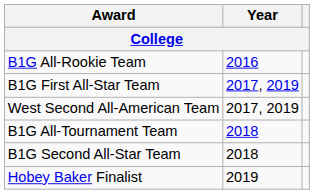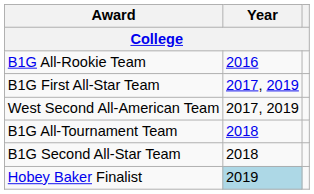Hobey Baker Finalist | Year: no background -> lightblue background
